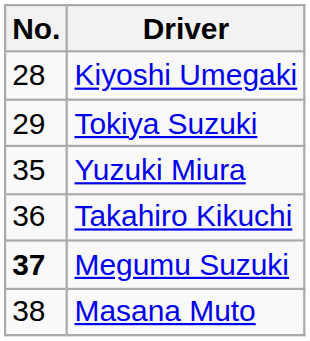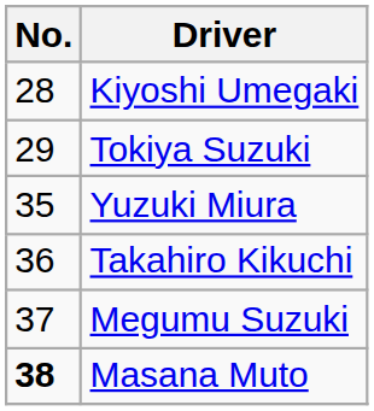Megumu Suzuki | No.: bold -> normal
Masana Muto | No.: normal -> bold
